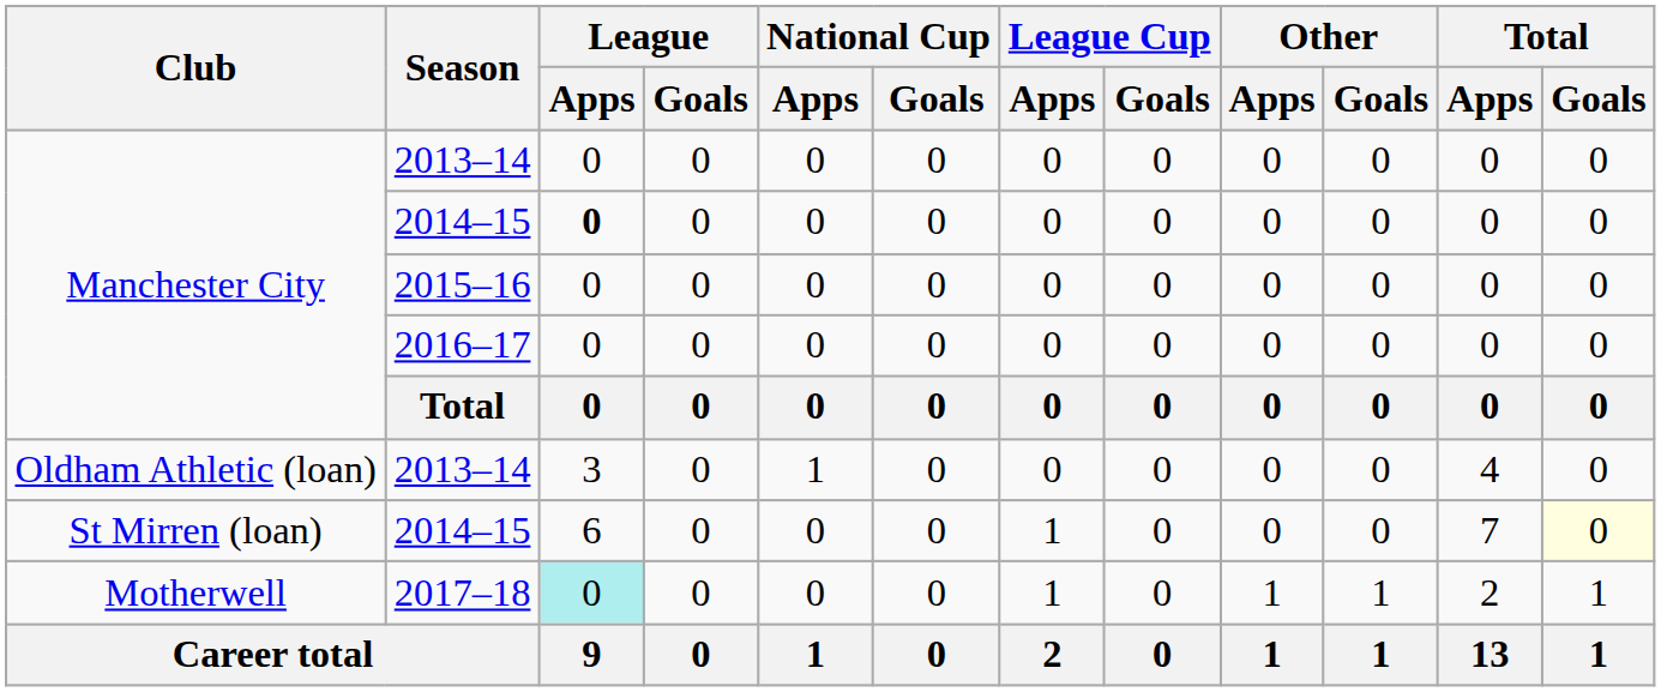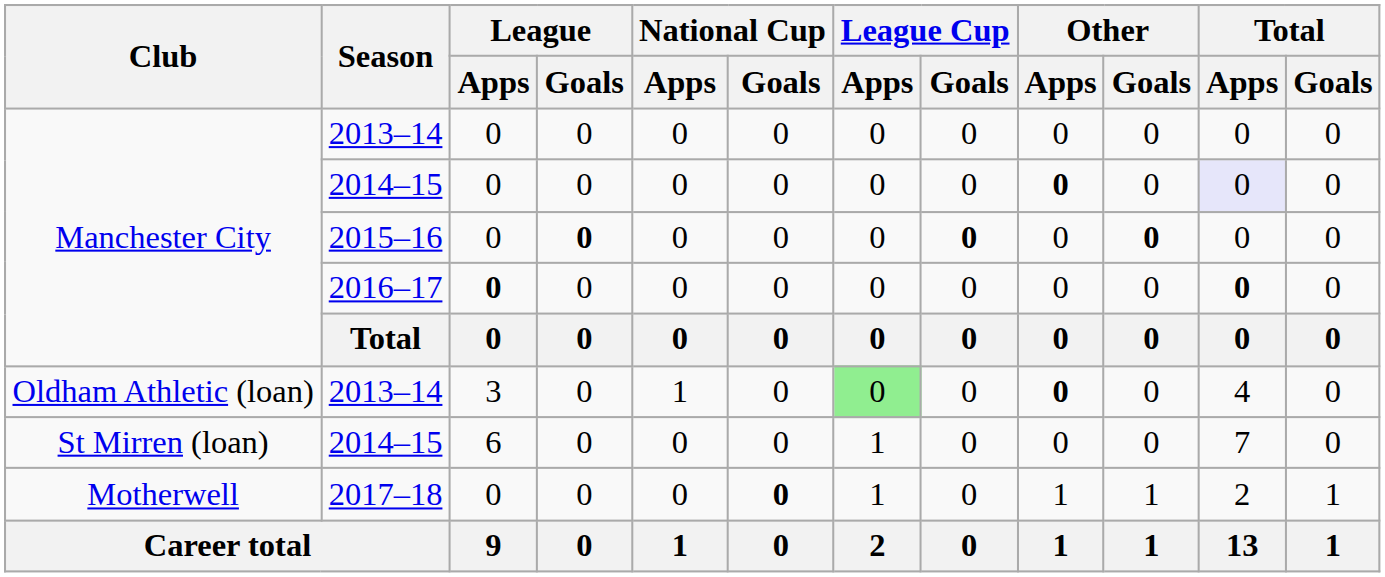Manchester City / 2014–15 | League / Apps: bold -> normal
Manchester City / 2014–15 | Other / Apps: normal -> bold
Manchester City / 2014–15 | Total / Apps: no background -> lavender background
2015–16 | League / Goals: normal -> bold
2015–16 | League Cup / Goals: normal -> bold
2015–16 | Other / Goals: normal -> bold
2016–17 | League / Apps: normal -> bold
2016–17 | Total / Apps: normal -> bold
Oldham Athletic (loan) / 2013–14 | League Cup / Apps: no background -> lightgreen background
Oldham Athletic (loan) / 2013–14 | Other / Apps: normal -> bold
St Mirren (loan) / 2014–15 | Total / Goals: lightyellow background -> no background
2017–18 | League / Apps: paleturquoise background -> no background
2017–18 | National Cup / Goals: normal -> bold
